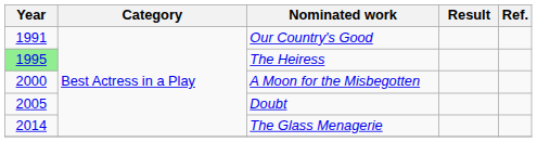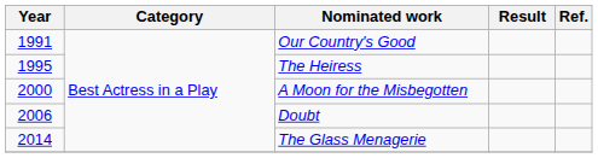The Heiress | Year: lightgreen background -> no background
Doubt | Year: 2005 -> 2006
